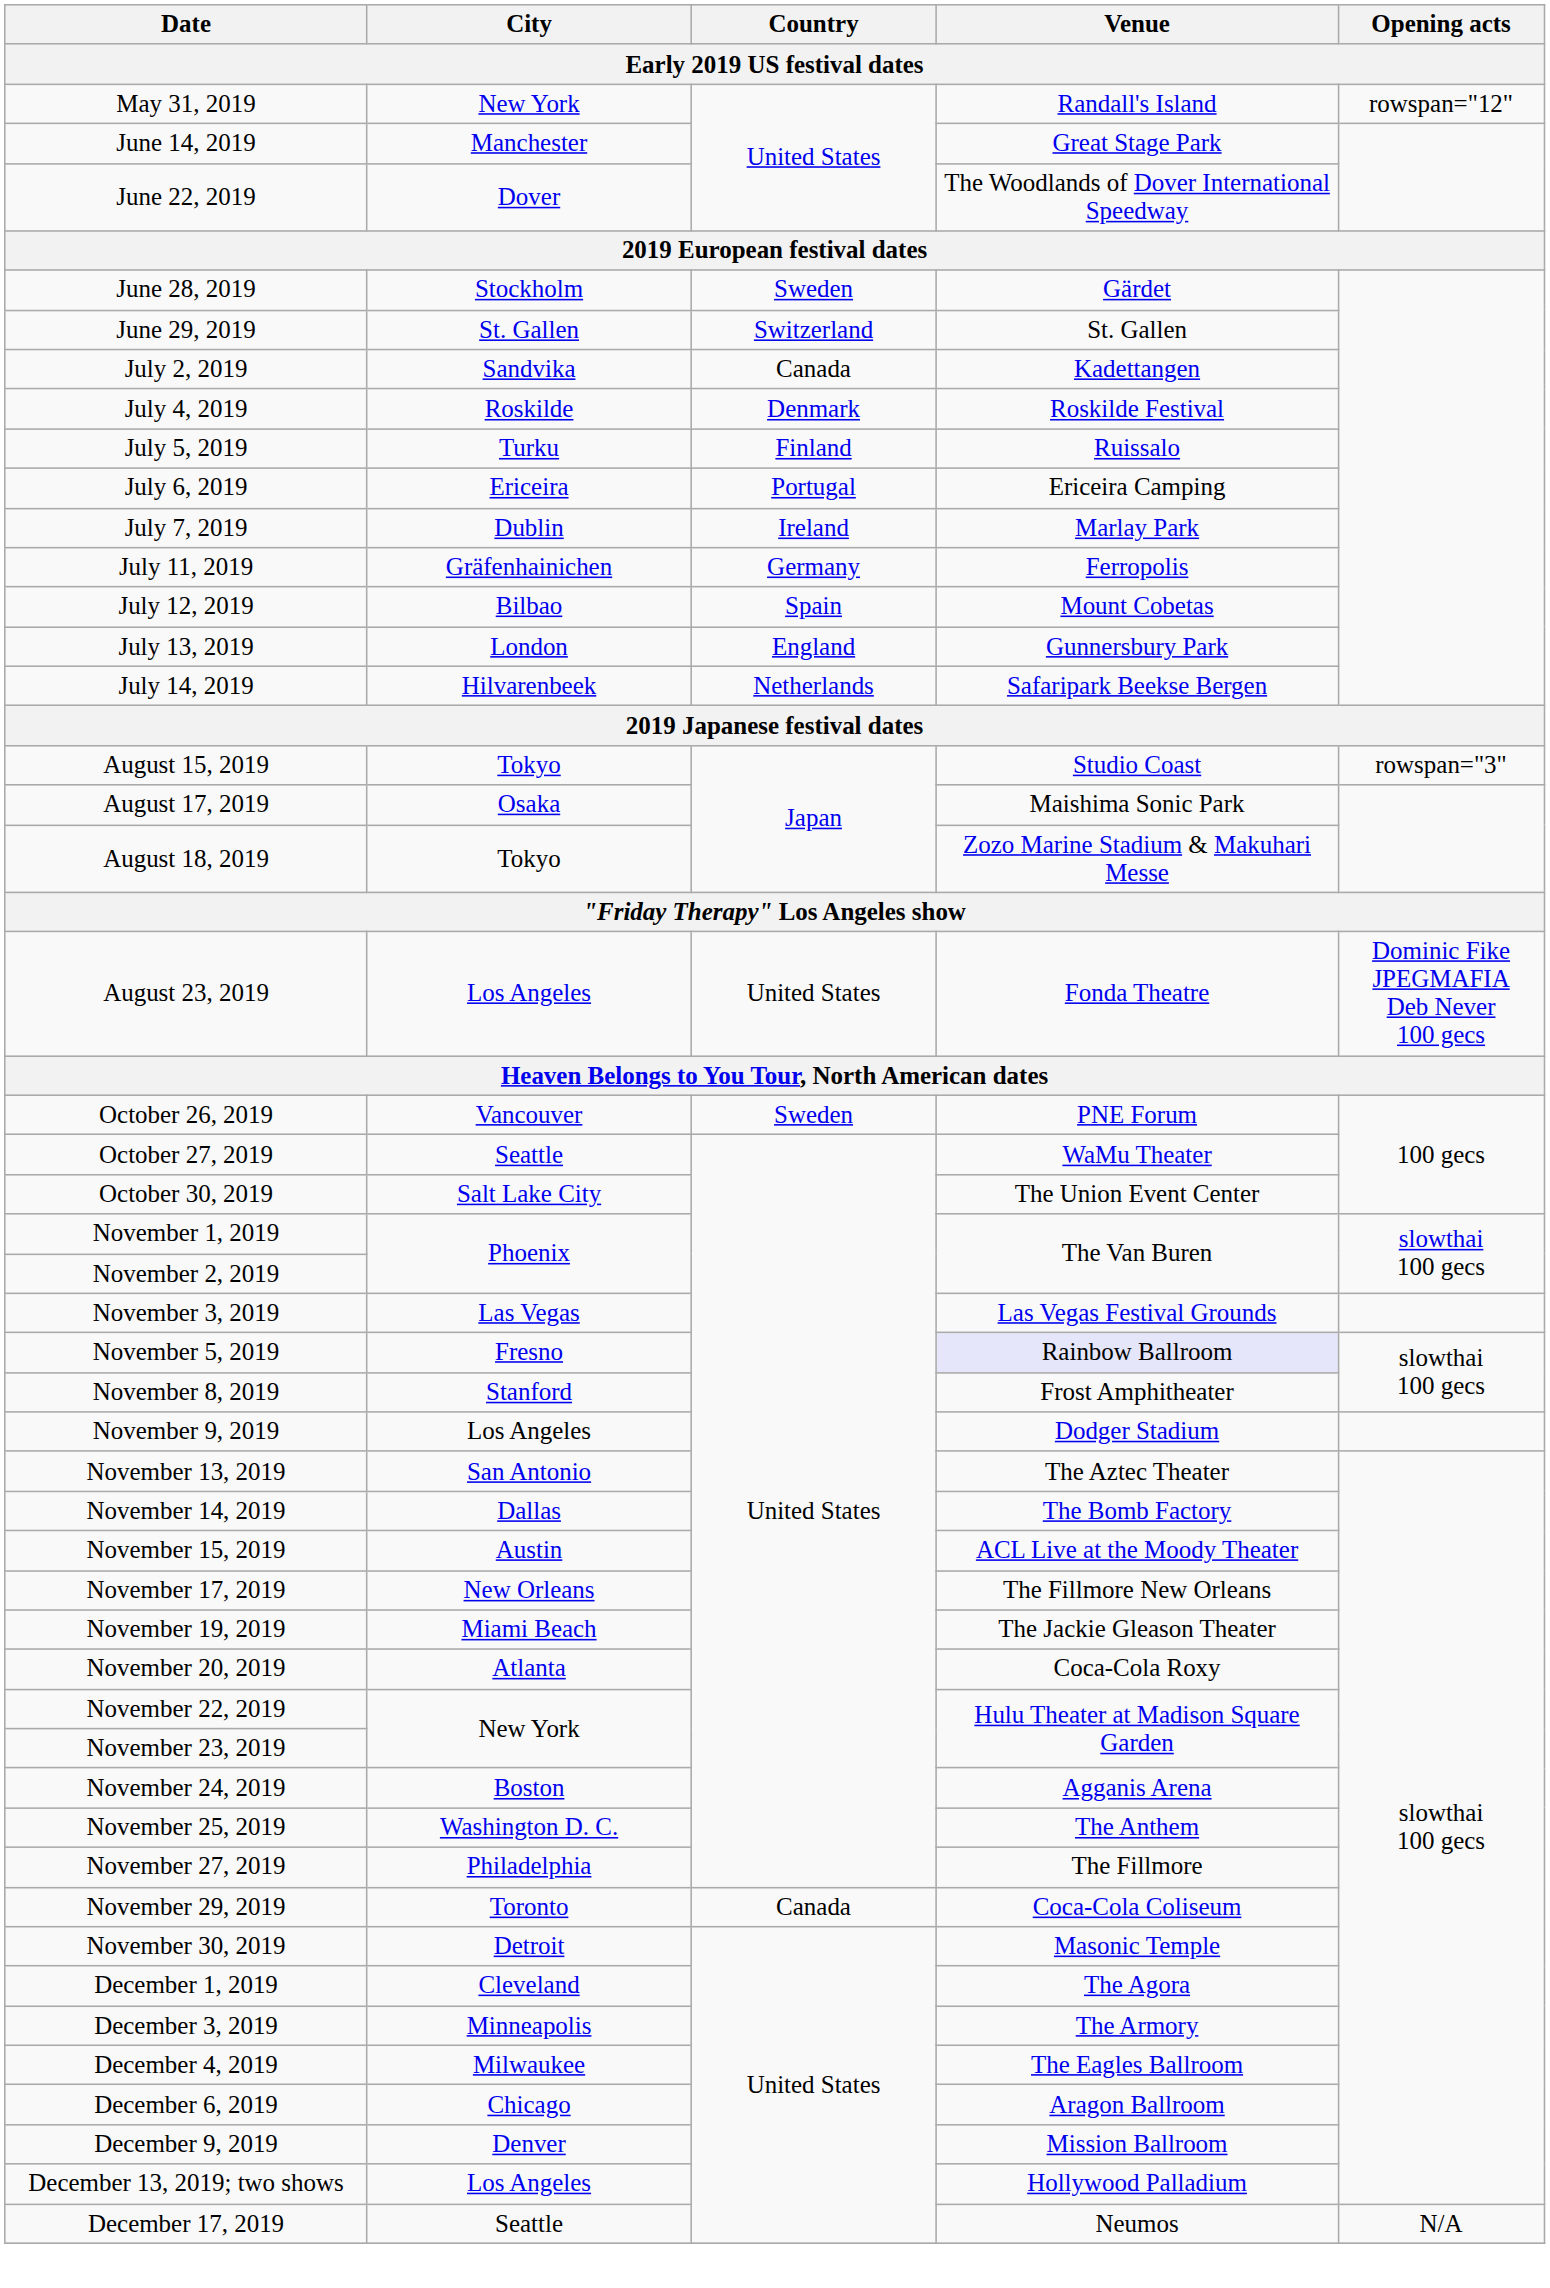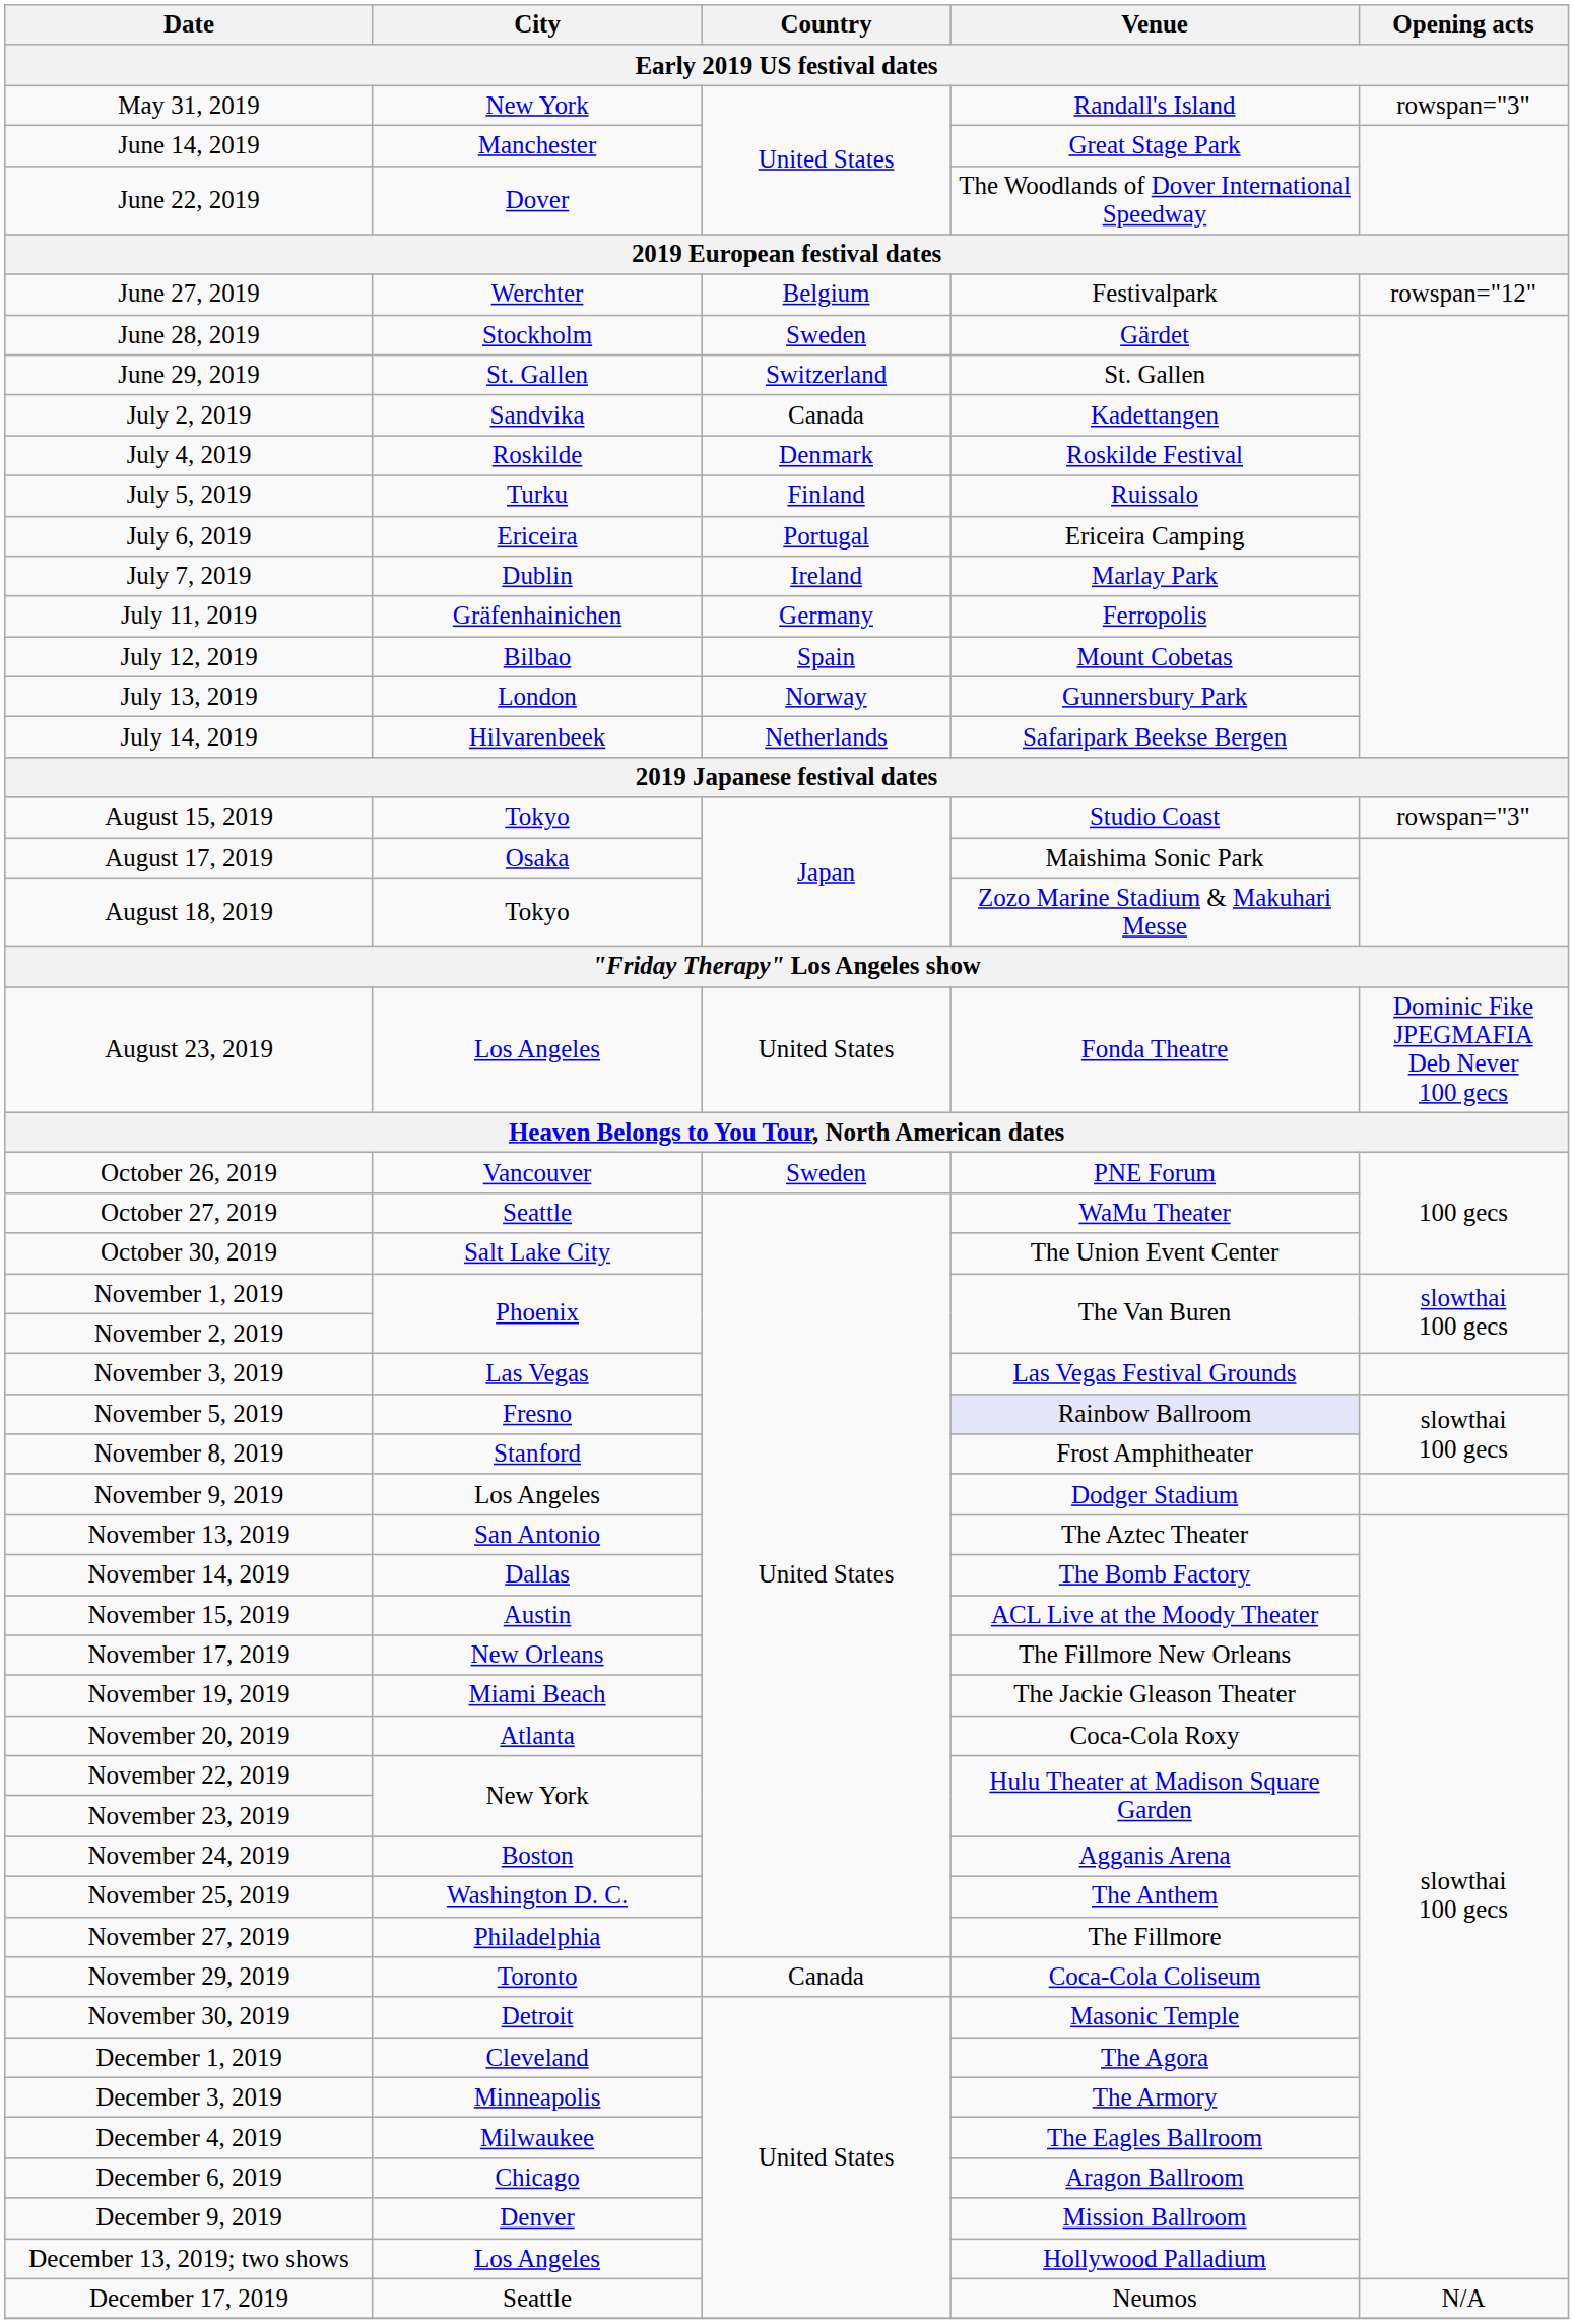May 31, 2019 | Opening acts: rowspan="12" -> rowspan="3"
+ row: June 27, 2019 | Werchter | Belgium | Festivalpark | rowspan="12"
July 13, 2019 | Country: England -> Norway
